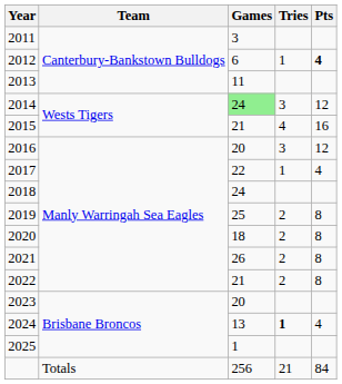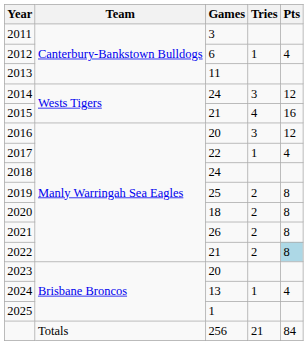2012 | Pts: bold -> normal
2014 | Games: lightgreen background -> no background
2022 | Pts: no background -> lightblue background
2024 | Tries: bold -> normal
